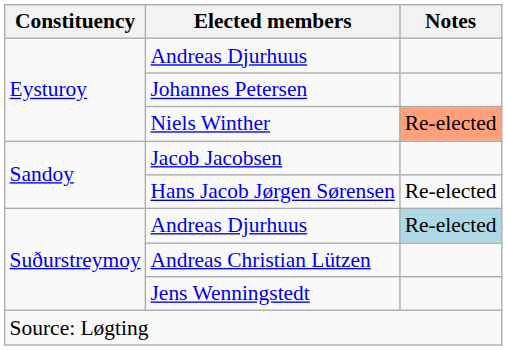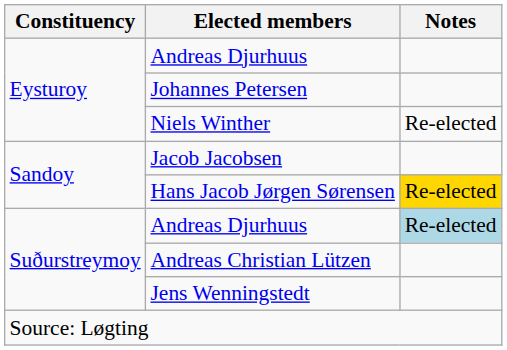Niels Winther | Notes: lightsalmon background -> no background
Hans Jacob Jørgen Sørensen | Notes: no background -> gold background
